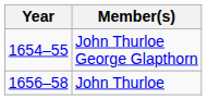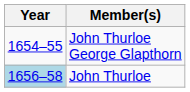John Thurloe | Year: no background -> lightblue background
